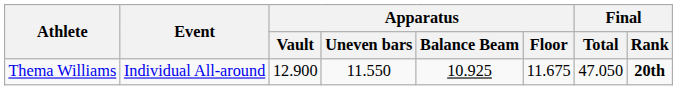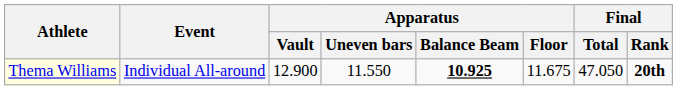row 3 | Athlete: no background -> lightyellow background
row 3 | Apparatus / Balance Beam: normal -> bold
